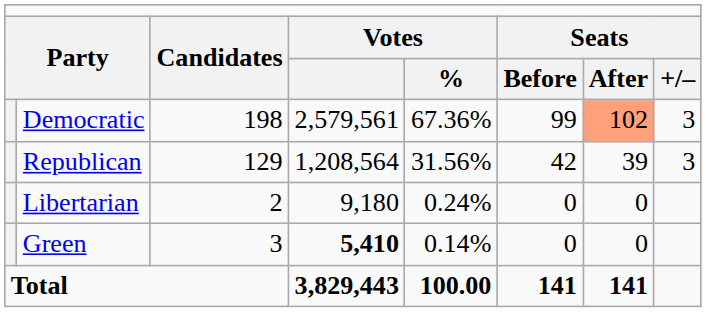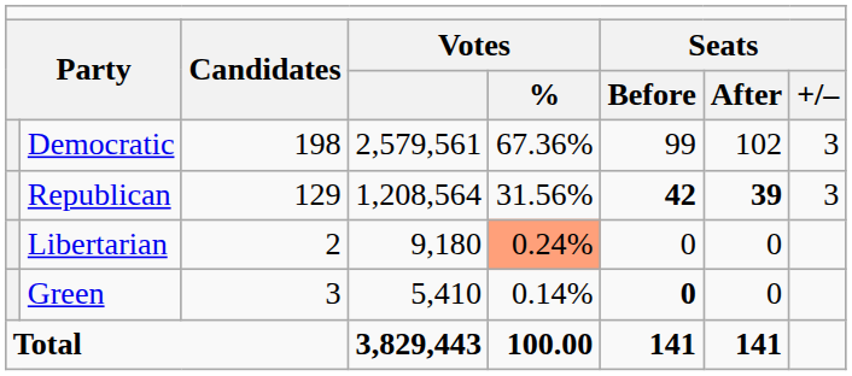Democratic | column 7: lightsalmon background -> no background
Republican | column 6: normal -> bold
Republican | column 7: normal -> bold
Libertarian | column 5: no background -> lightsalmon background
Green | column 4: bold -> normal
Green | column 6: normal -> bold
